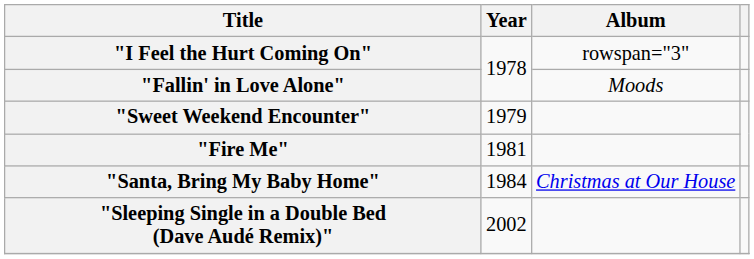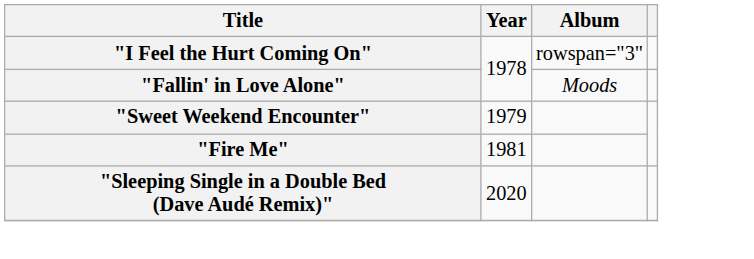- row: "Santa, Bring My Baby Home" | 1984 | Christmas at Our House
"Sleeping Single in a Double Bed (Dave Audé Remix)" | Year: 2002 -> 2020
